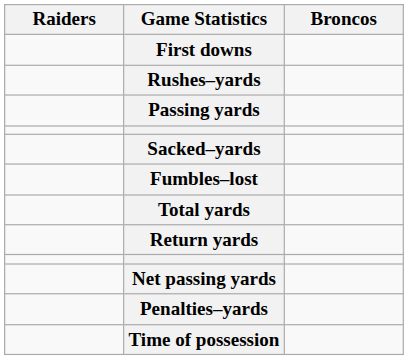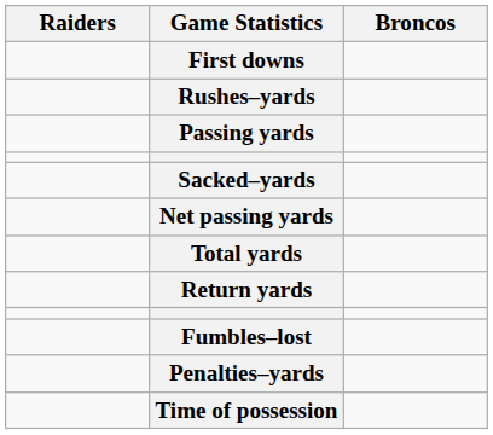rows swapped: Net passing yards <-> Fumbles–lost
